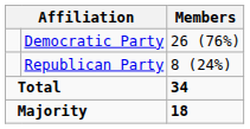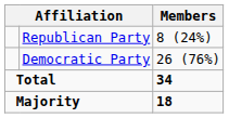rows swapped: Democratic Party <-> Republican Party
